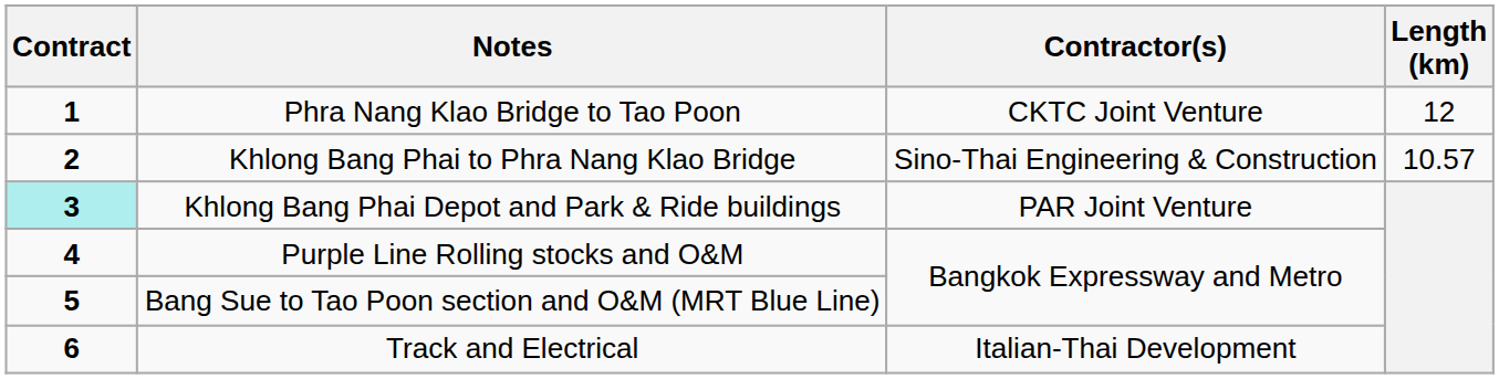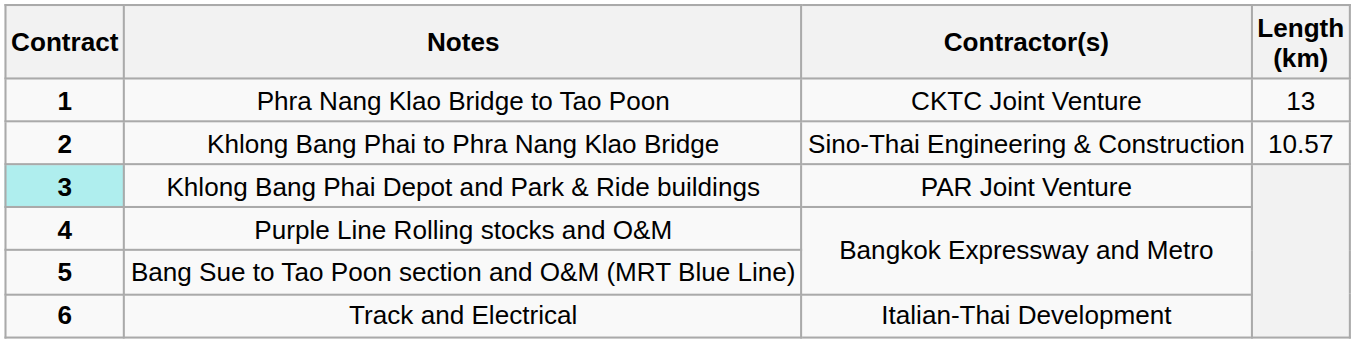Phra Nang Klao Bridge to Tao Poon | Length (km): 12 -> 13
